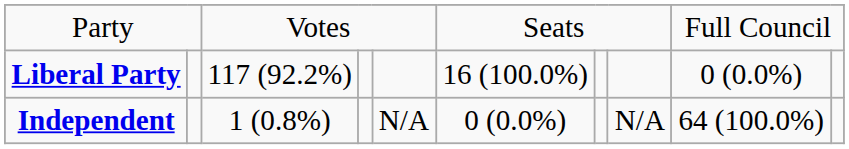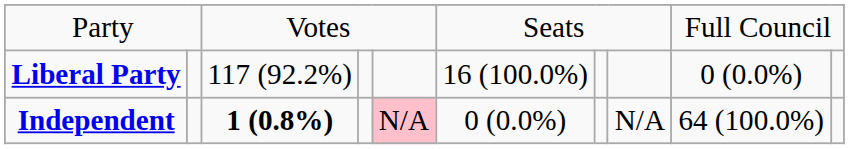Independent | column 3: normal -> bold
Independent | column 5: no background -> pink background
